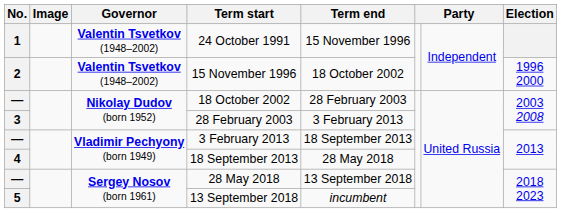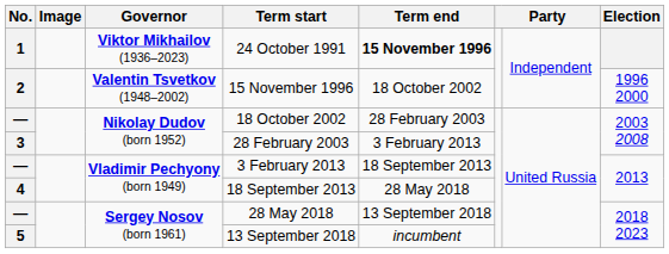24 October 1991 | Governor: Valentin Tsvetkov (1948–2002) -> Viktor Mikhailov (1936–2023)
24 October 1991 | Term end: normal -> bold
